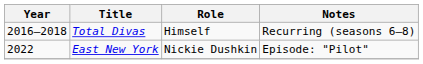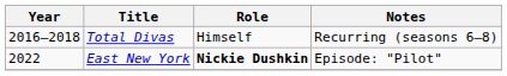East New York | Role: normal -> bold
